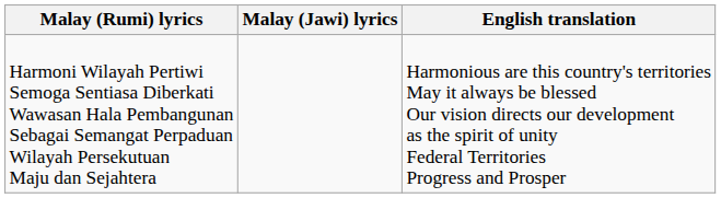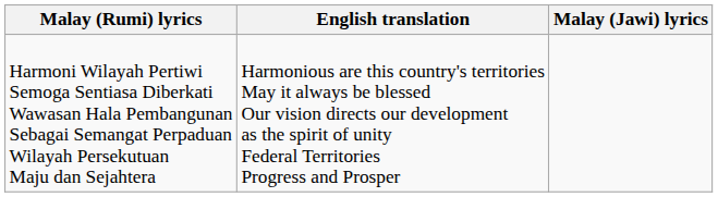columns swapped: Malay (Jawi) lyrics <-> English translation
